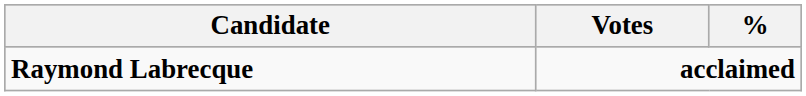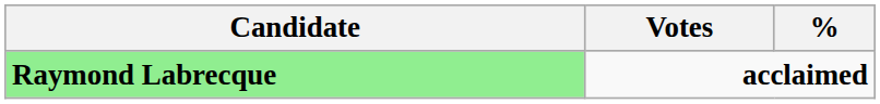Raymond Labrecque | Candidate: no background -> lightgreen background
